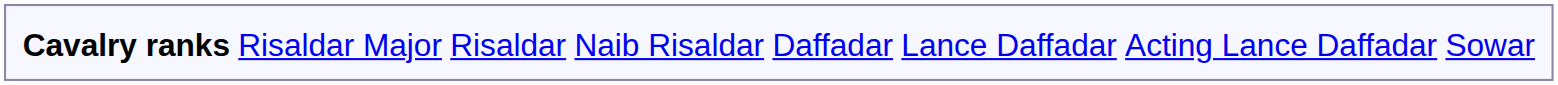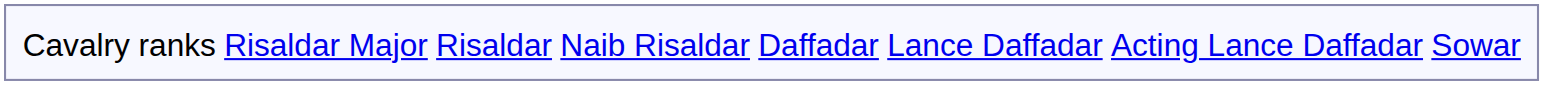Cavalry ranks | column 1: bold -> normal
